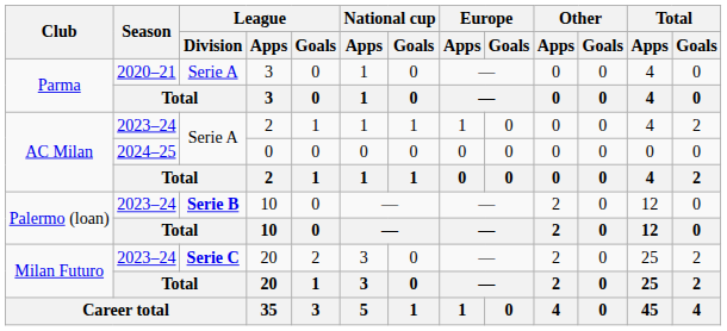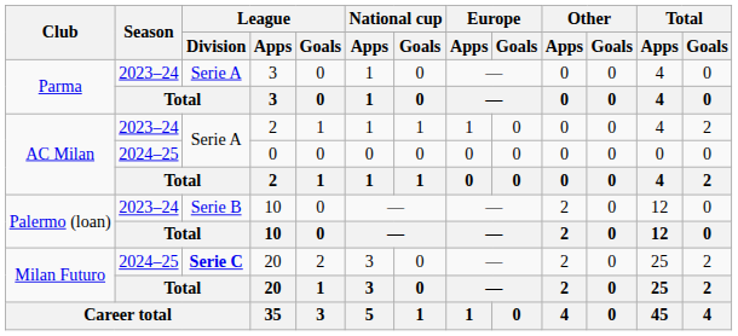row 3 | Season: 2020–21 -> 2023–24
row 8 | League / Division: bold -> normal
row 10 | Season: 2023–24 -> 2024–25
